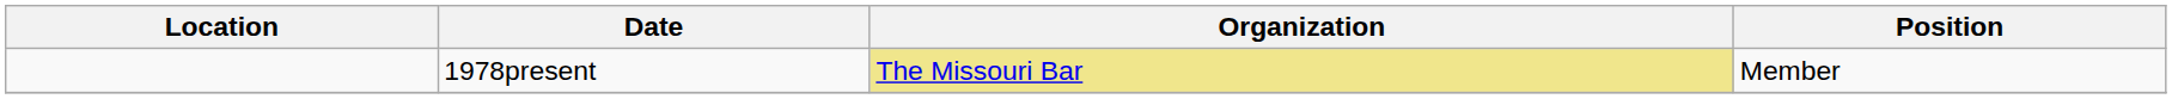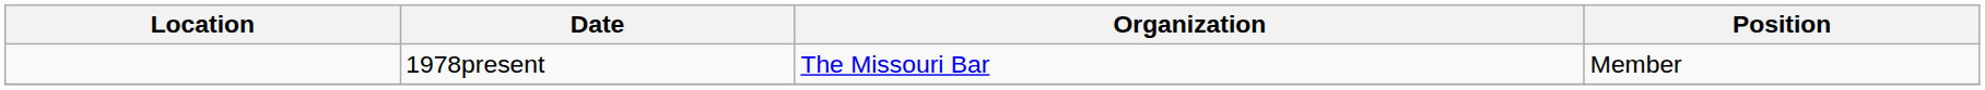1978present | Organization: khaki background -> no background
